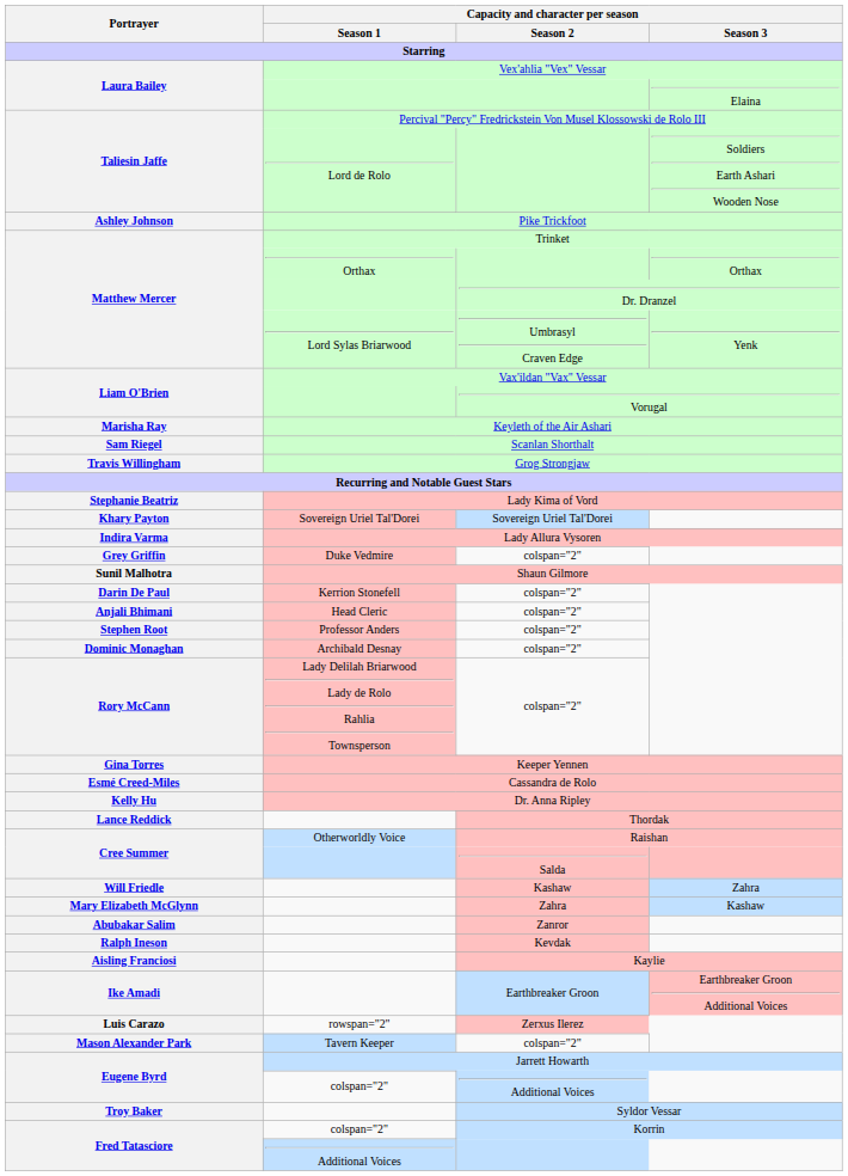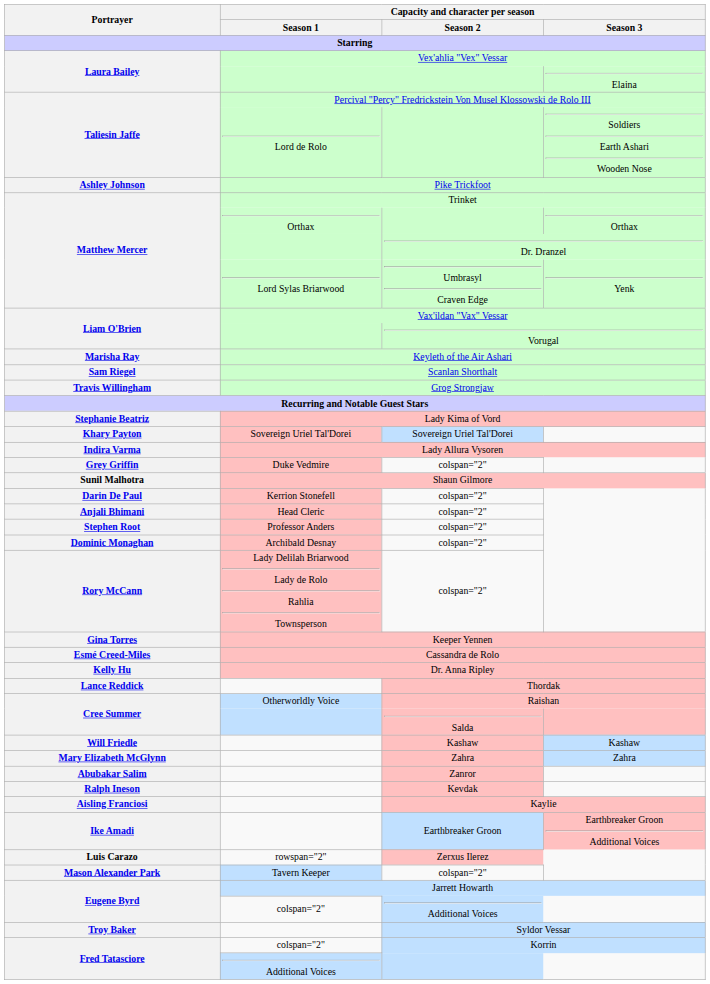Will Friedle | Capacity and character per season / Season 3 / Starring: Zahra -> Kashaw
Mary Elizabeth McGlynn | Capacity and character per season / Season 3 / Starring: Kashaw -> Zahra
